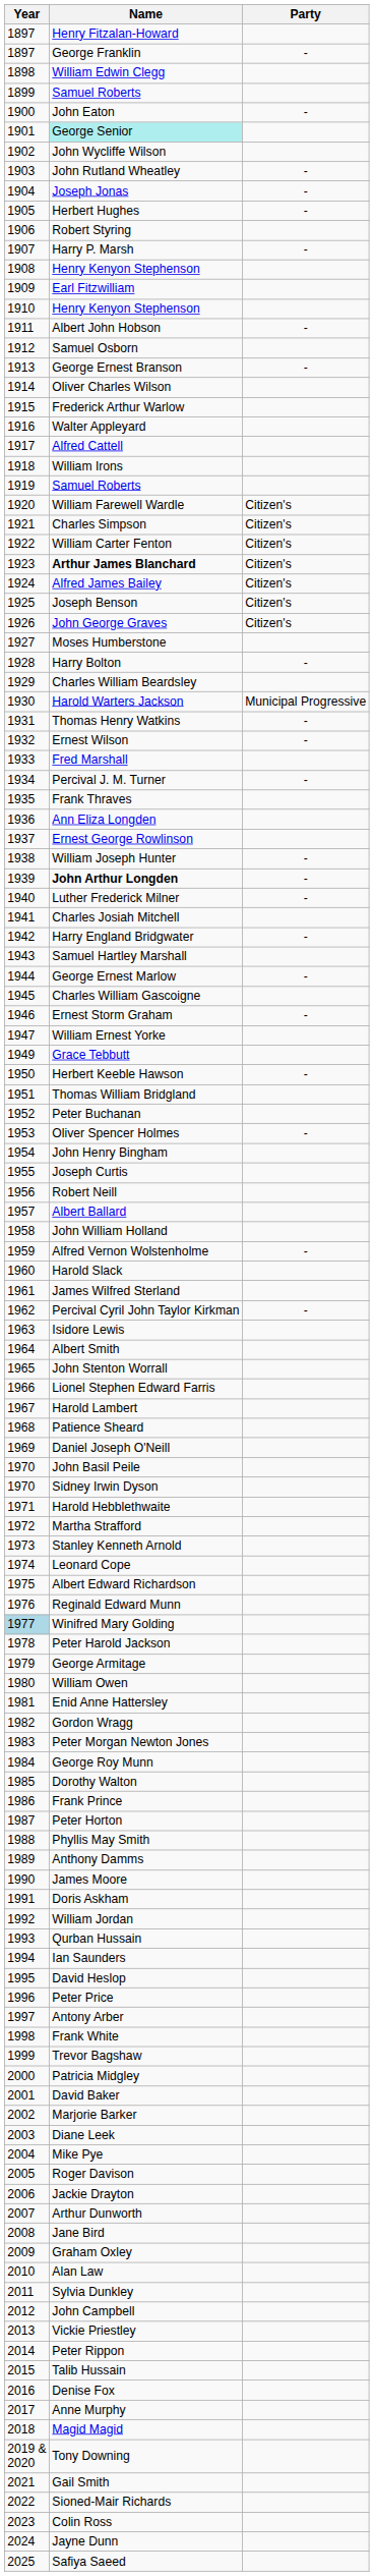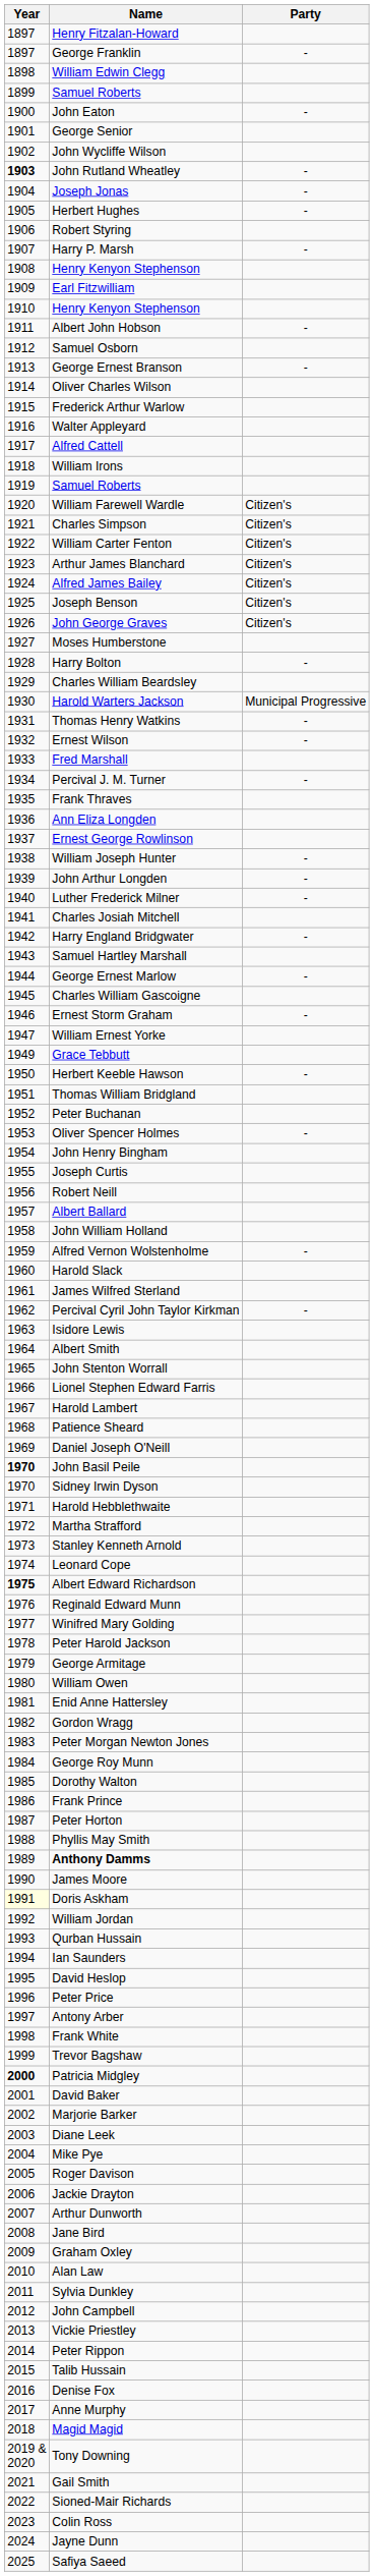George Senior | Name: paleturquoise background -> no background
John Rutland Wheatley | Year: normal -> bold
Arthur James Blanchard | Name: bold -> normal
John Arthur Longden | Name: bold -> normal
John Basil Peile | Year: normal -> bold
Albert Edward Richardson | Year: normal -> bold
Winifred Mary Golding | Year: lightblue background -> no background
Anthony Damms | Name: normal -> bold
Doris Askham | Year: no background -> lightyellow background
Patricia Midgley | Year: normal -> bold
